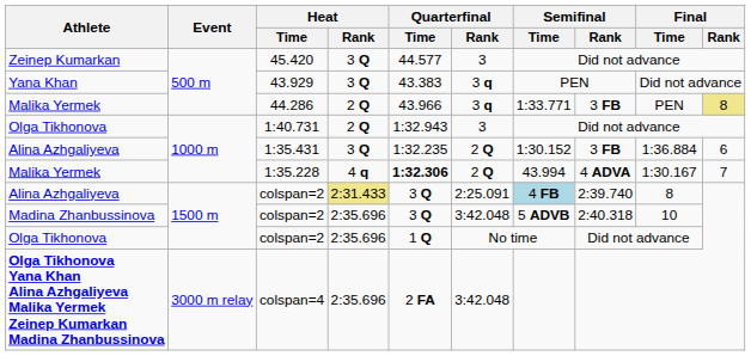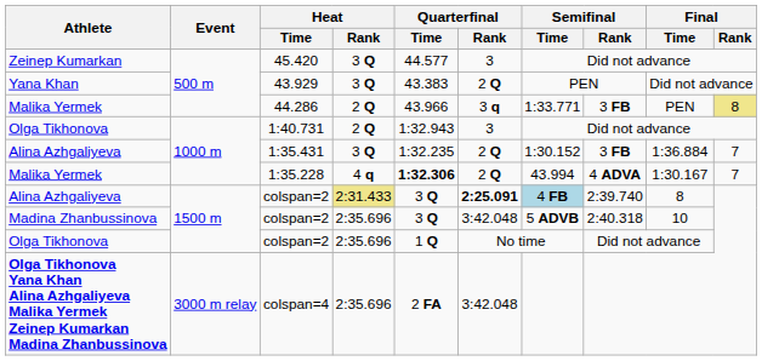43.929 | Quarterfinal / Rank: 3 q -> 2 Q
1:35.431 | Final / Rank: 6 -> 7
Alina Azhgaliyeva / colspan=2 | Quarterfinal / Rank: normal -> bold
